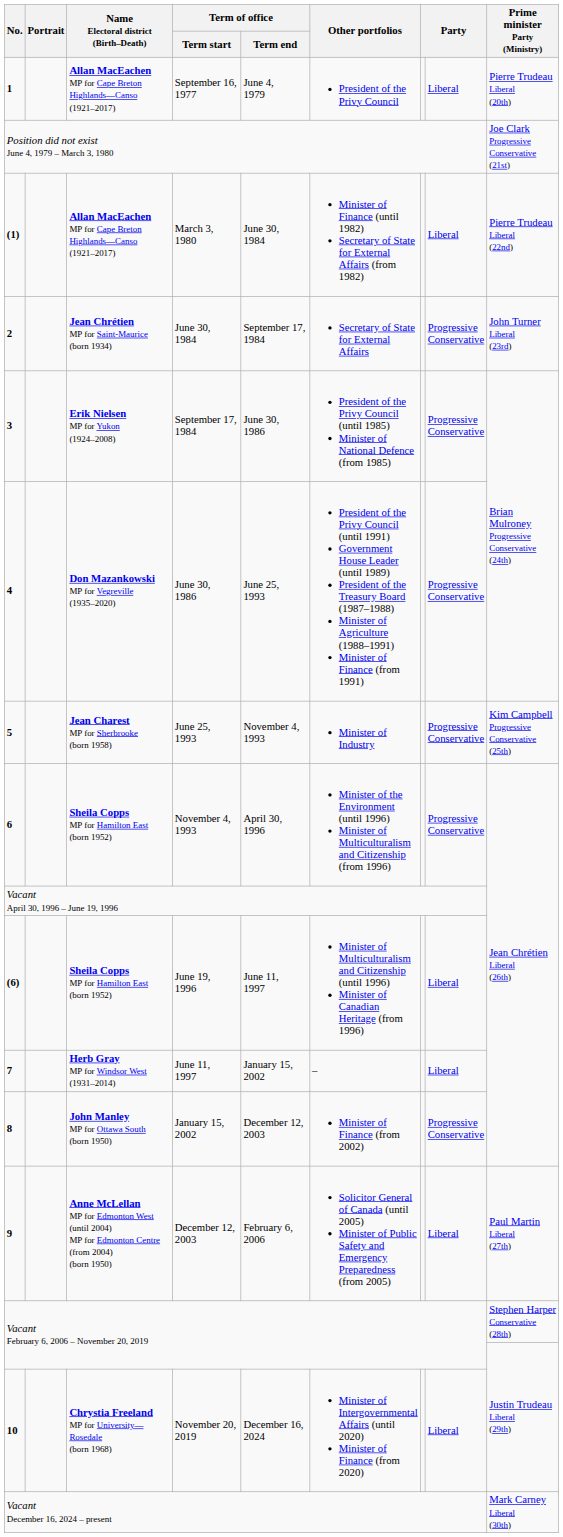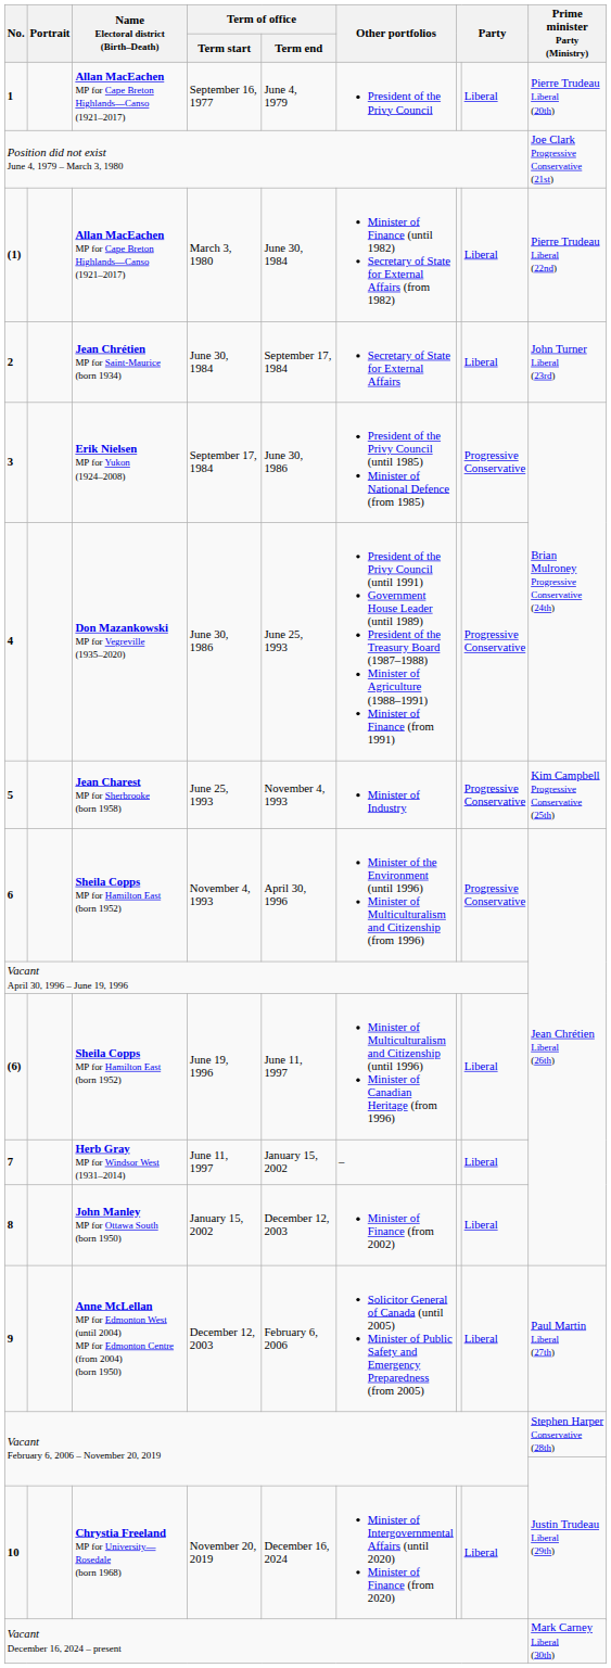2 | column 8: Progressive Conservative -> Liberal
8 | column 8: Progressive Conservative -> Liberal
